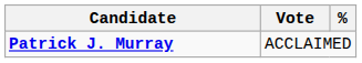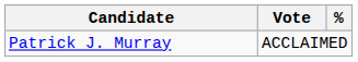Patrick J. Murray | Candidate: bold -> normal
